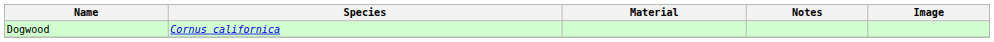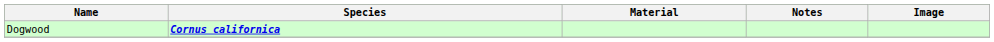Dogwood | Species: normal -> bold
